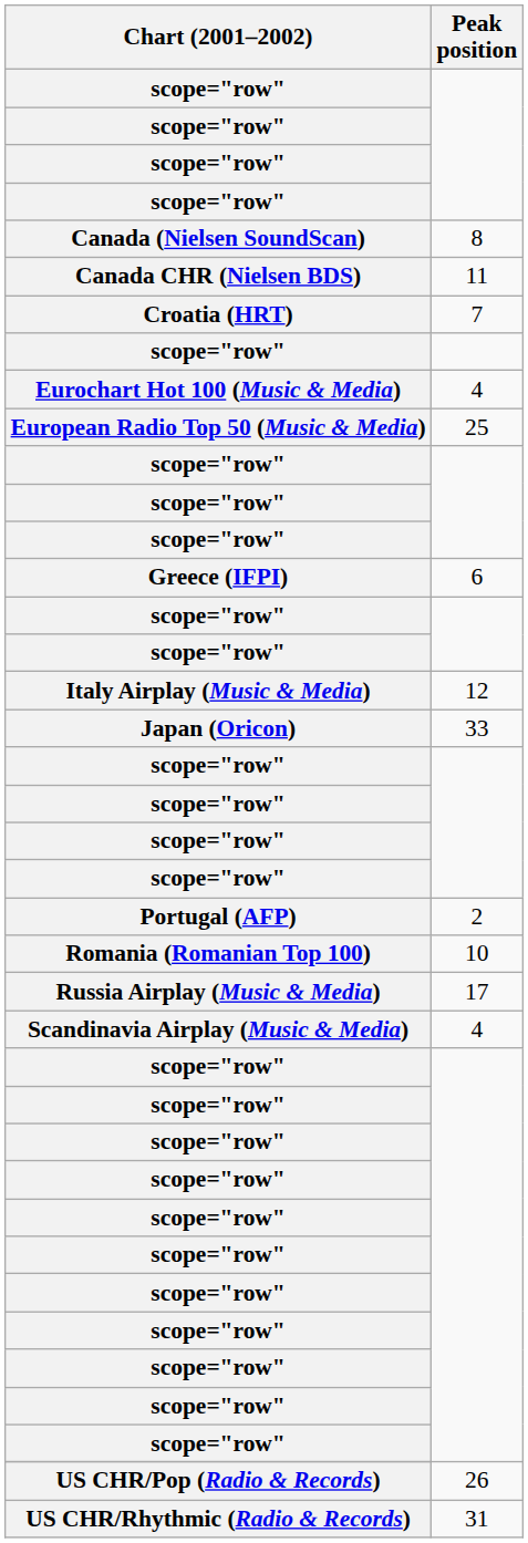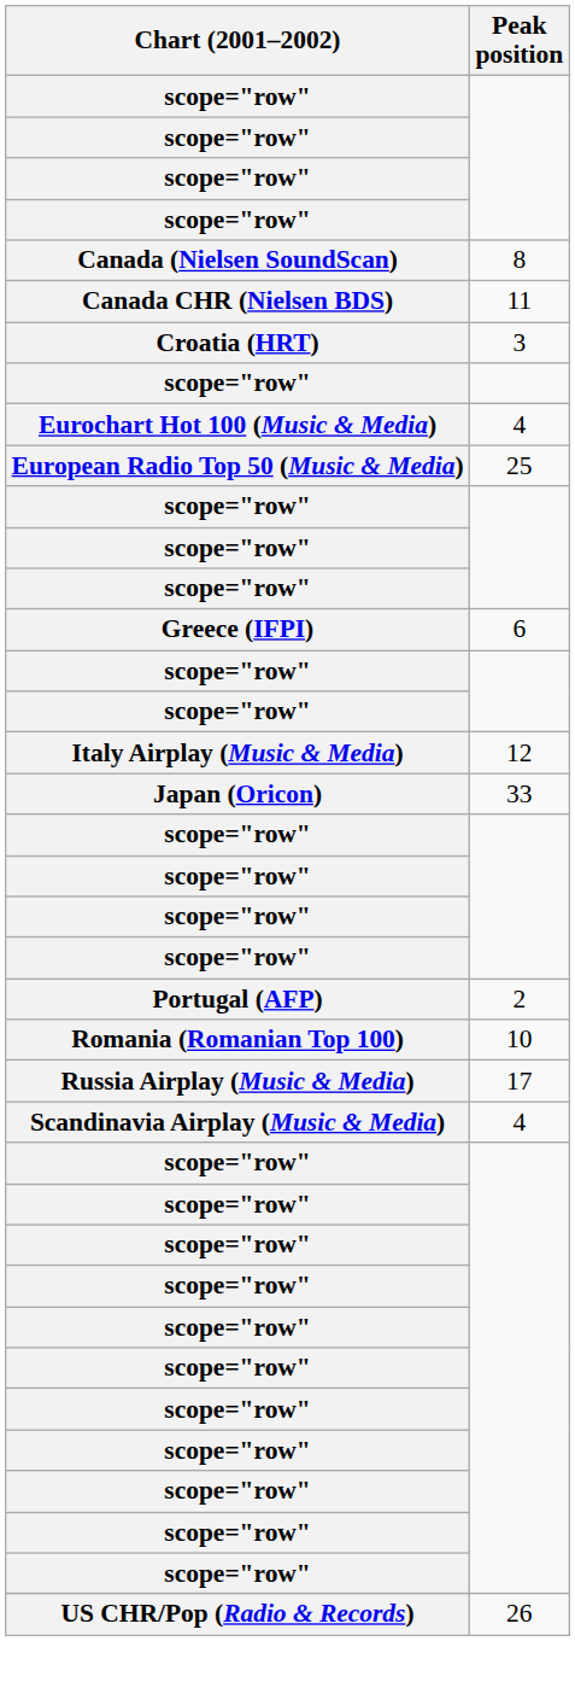Croatia (HRT) | Peak position: 7 -> 3
- row: US CHR/Rhythmic (Radio & Records) | 31
